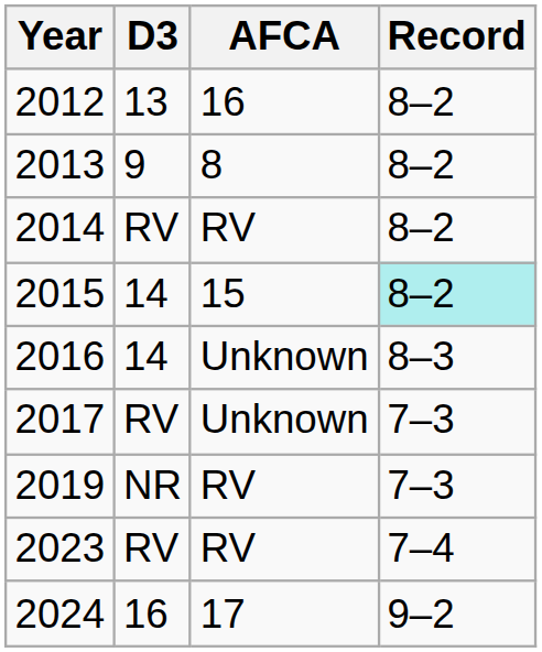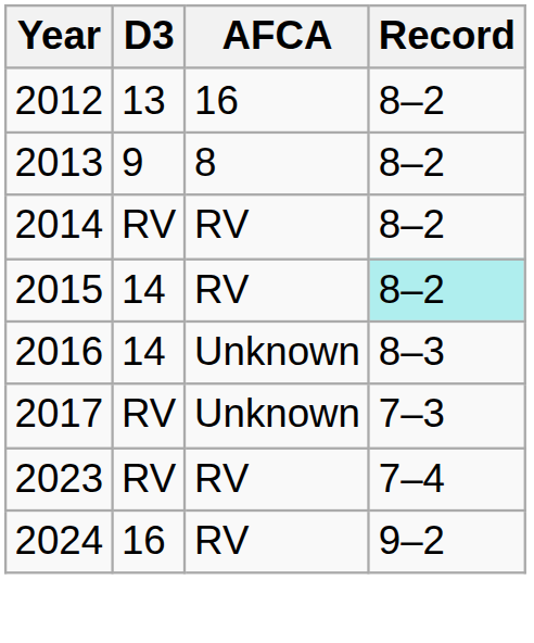2015 | AFCA: 15 -> RV
- row: 2019 | NR | RV | 7–3
2024 | AFCA: 17 -> RV
